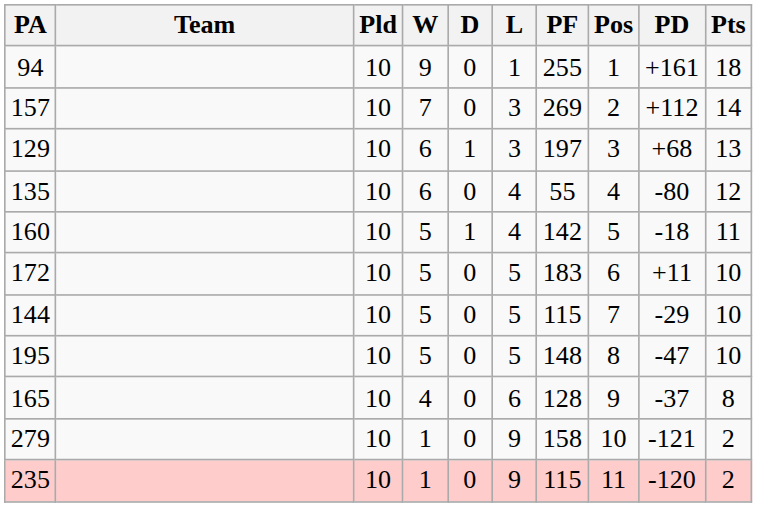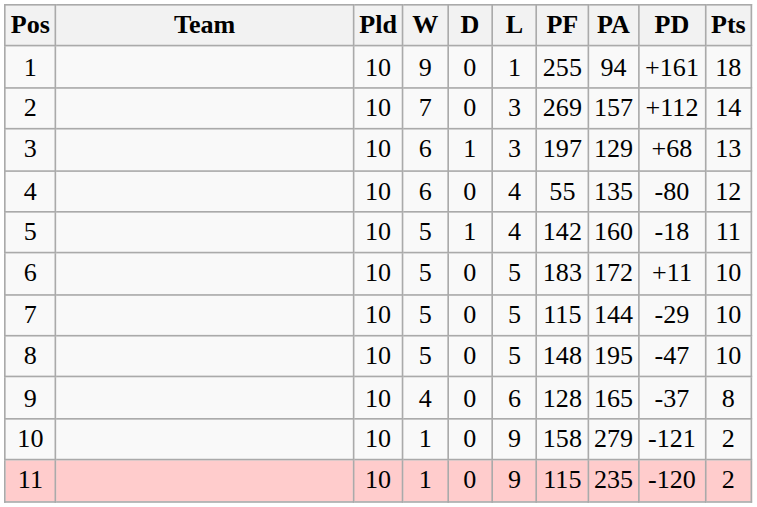columns swapped: Pos <-> PA
